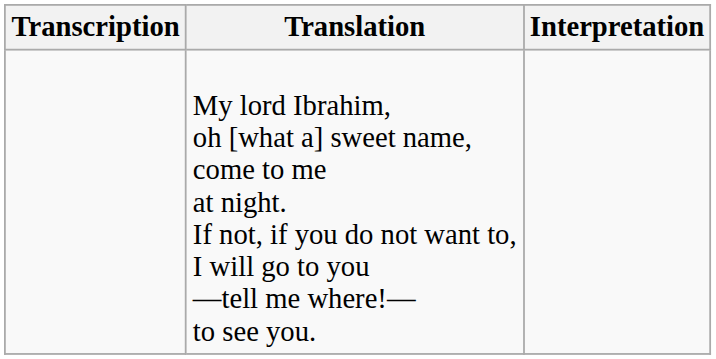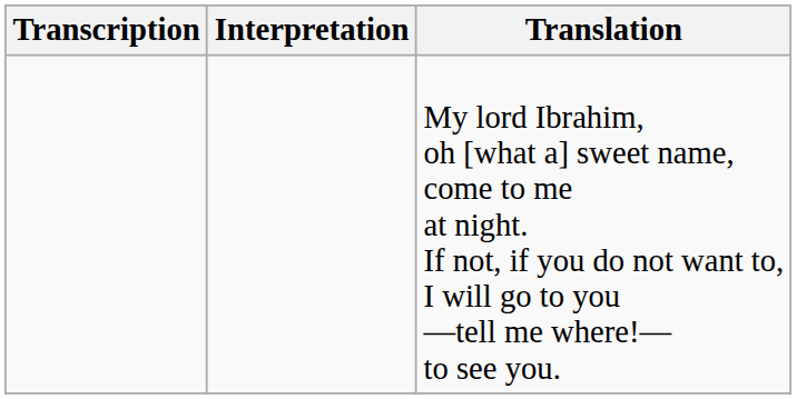columns swapped: Interpretation <-> Translation
